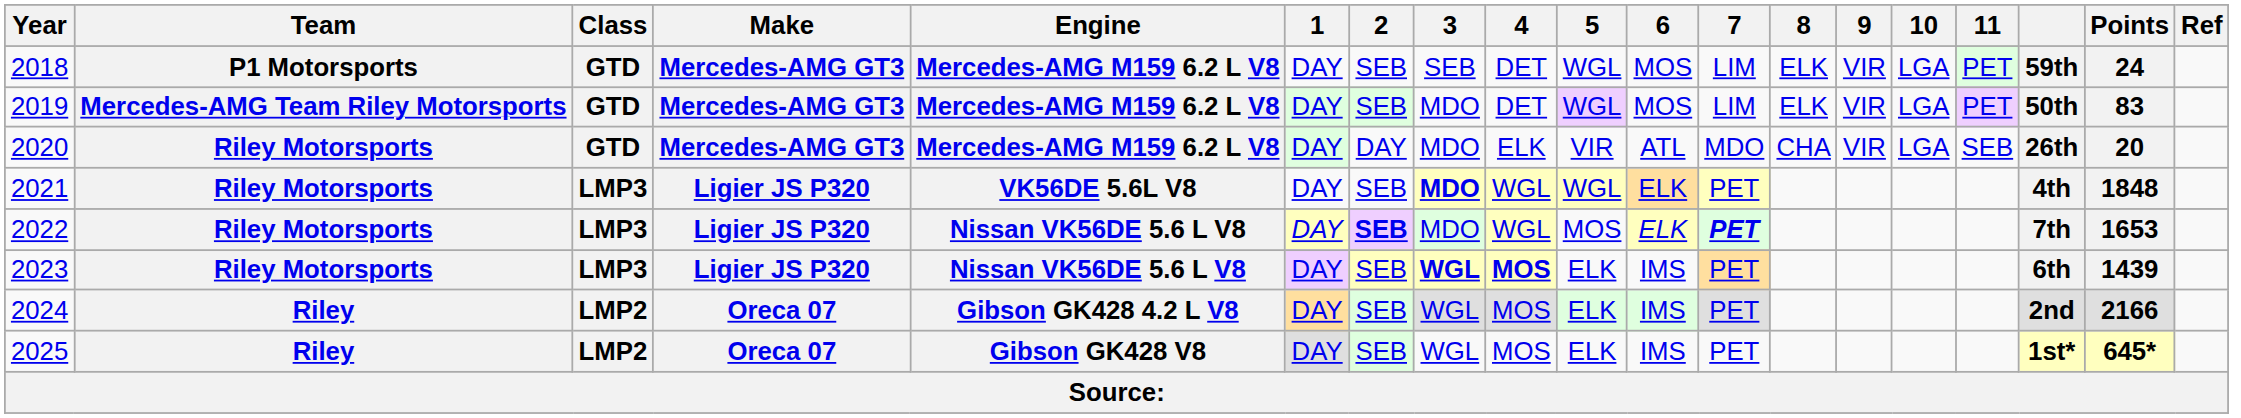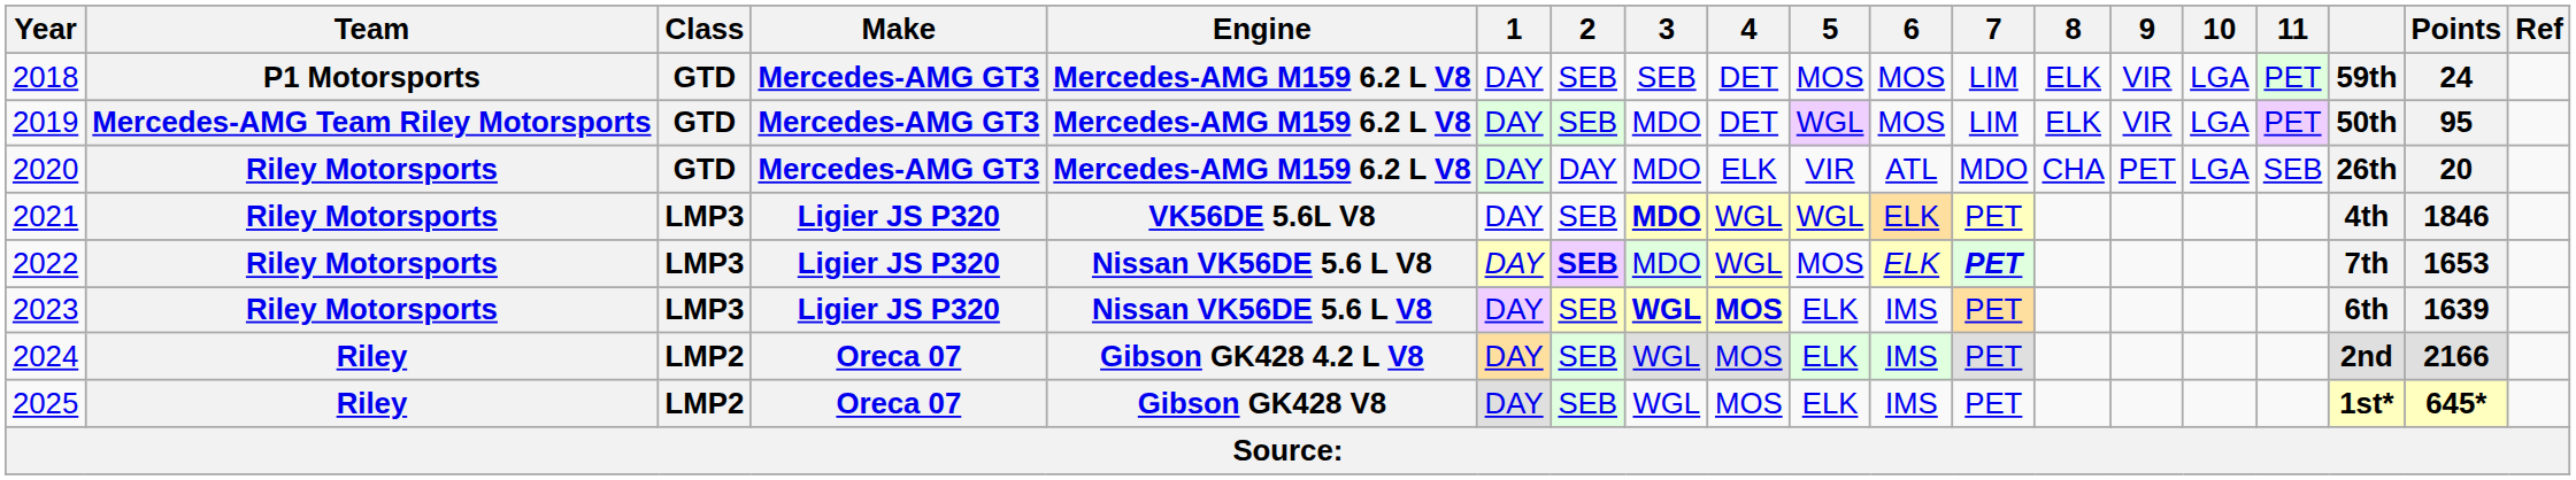2018 | 5: WGL -> MOS
2019 | Points: 83 -> 95
2020 | 9: VIR -> PET
2021 | Points: 1848 -> 1846
2023 | Points: 1439 -> 1639
